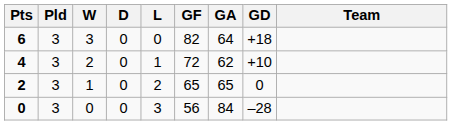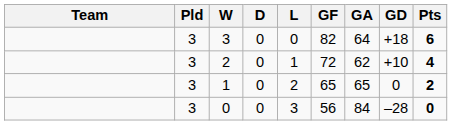columns swapped: Team <-> Pts
